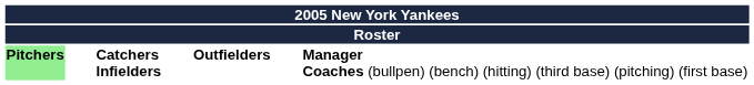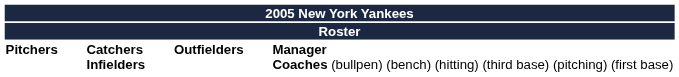Pitchers | column 1: lightgreen background -> no background
